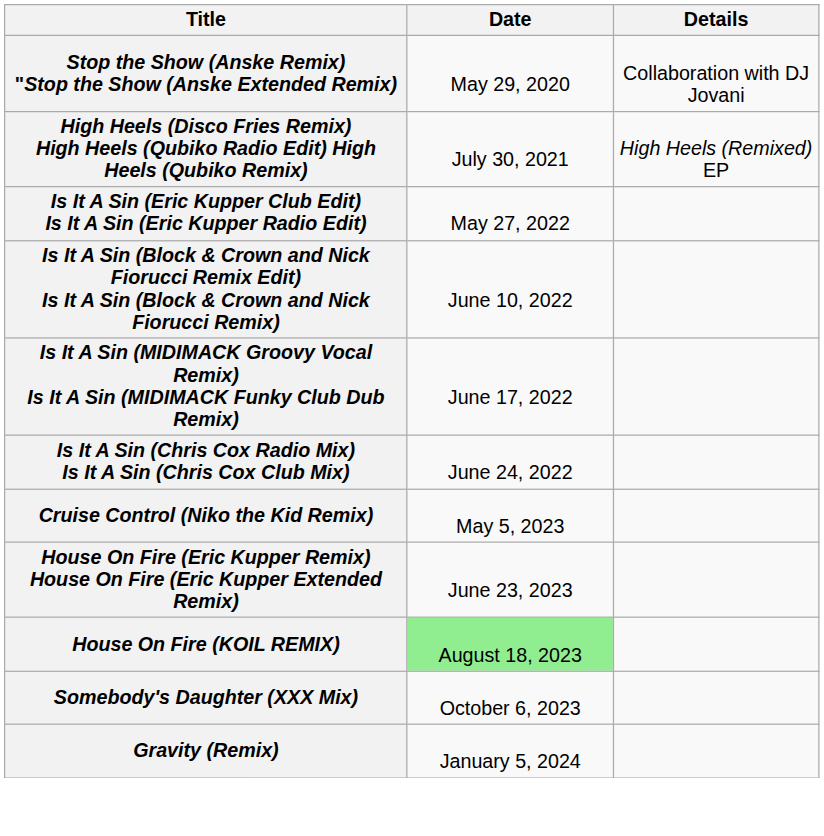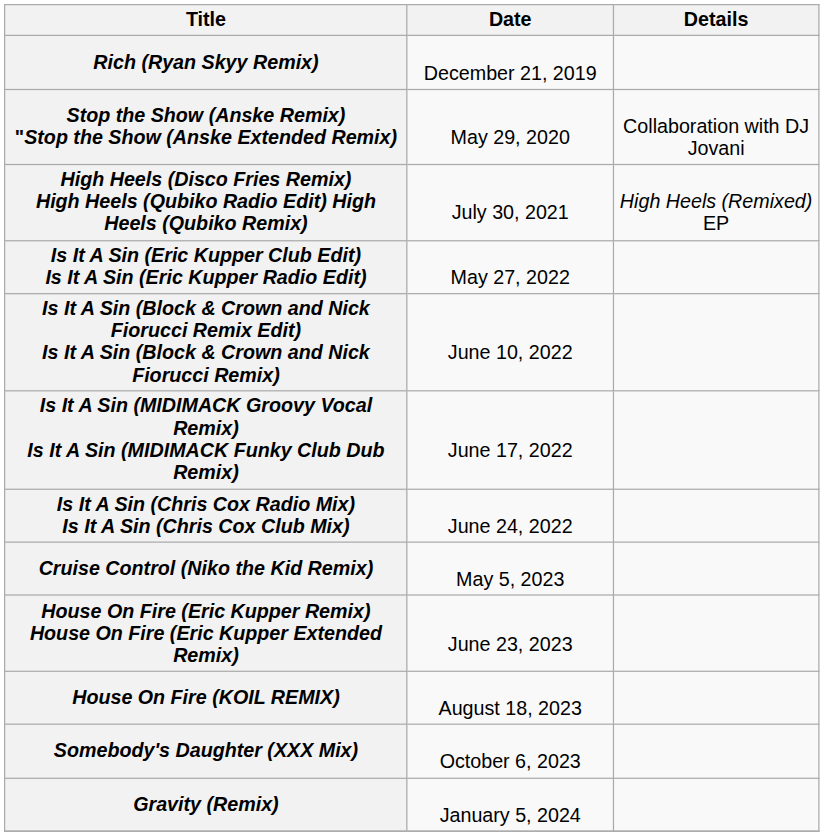+ row: Rich (Ryan Skyy Remix) | December 21, 2019
House On Fire (KOIL REMIX) | Date: lightgreen background -> no background
